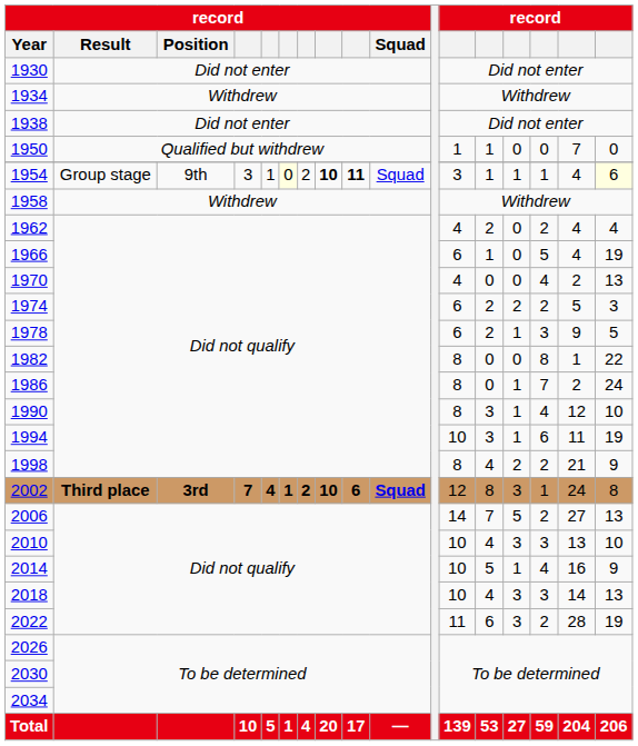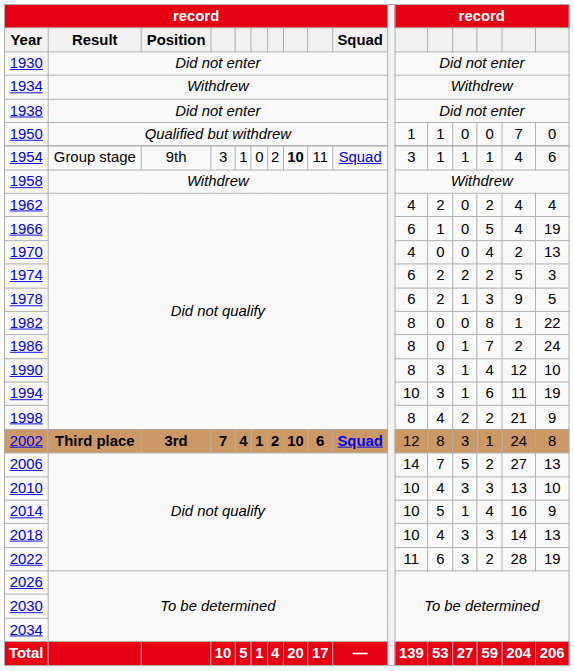1954 | column 6: lightyellow background -> no background
1954 | column 9: bold -> normal
1954 | column 17: lightyellow background -> no background
